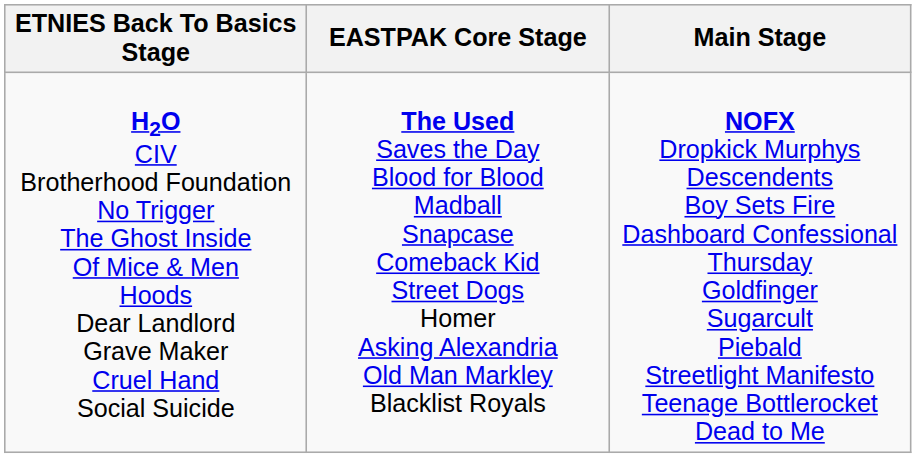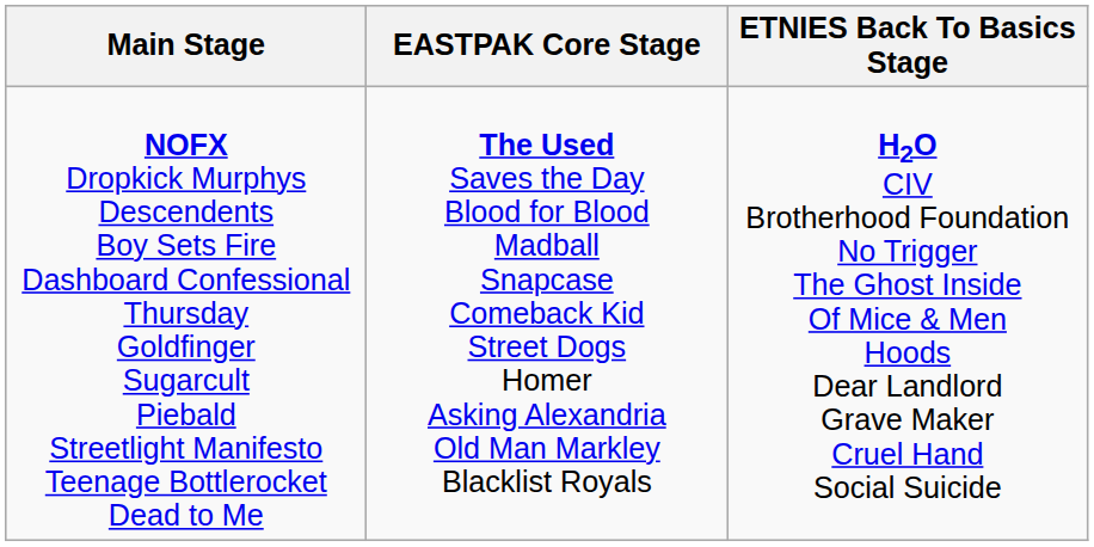columns swapped: Main Stage <-> ETNIES Back To Basics Stage
